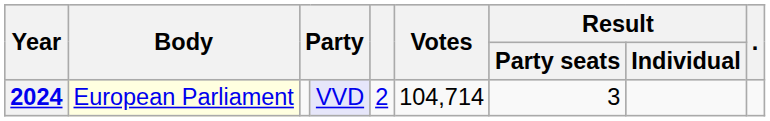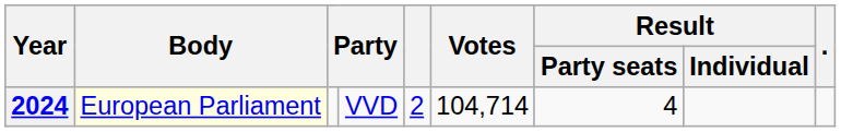2024 | column 4: lavender background -> no background
2024 | Result / Party seats: 3 -> 4
